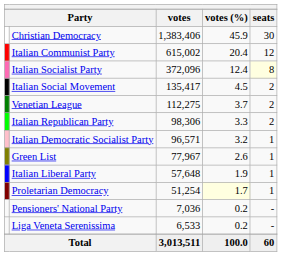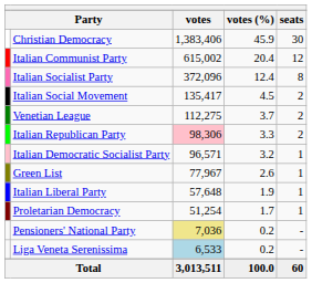Italian Socialist Party | seats: lightyellow background -> no background
Italian Republican Party | votes: no background -> pink background
Proletarian Democracy | votes (%): lightyellow background -> no background
Pensioners' National Party | votes: no background -> khaki background
Liga Veneta Serenissima | votes: no background -> lightblue background
